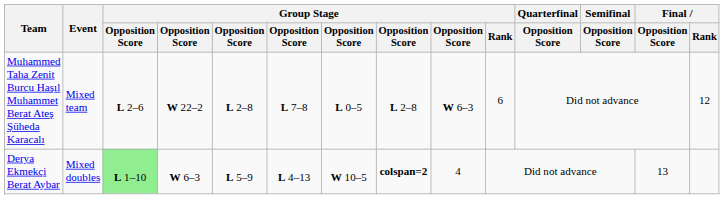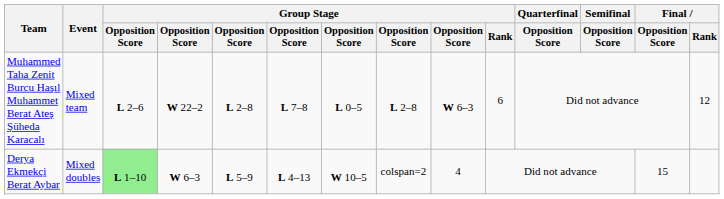Derya Ekmekçi Berat Aybar | column 8: bold -> normal
Derya Ekmekçi Berat Aybar | Final / Opposition Score: 13 -> 15
